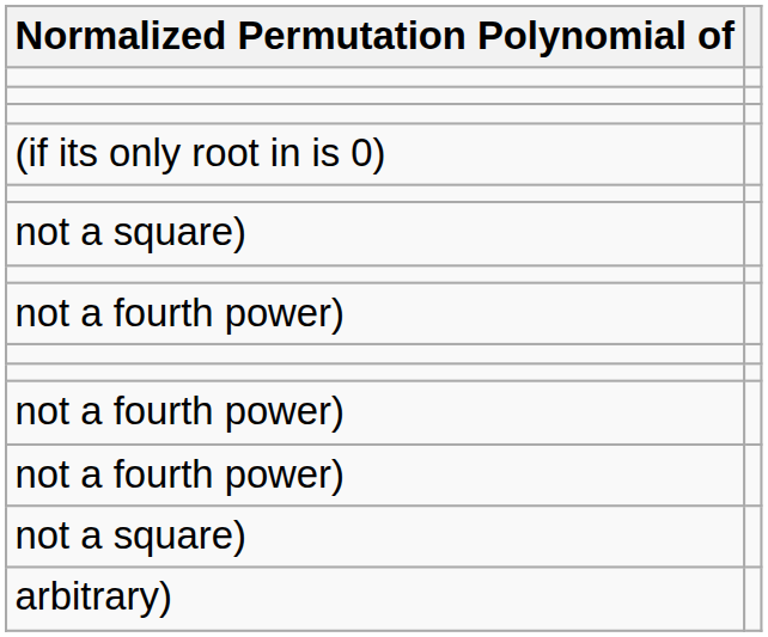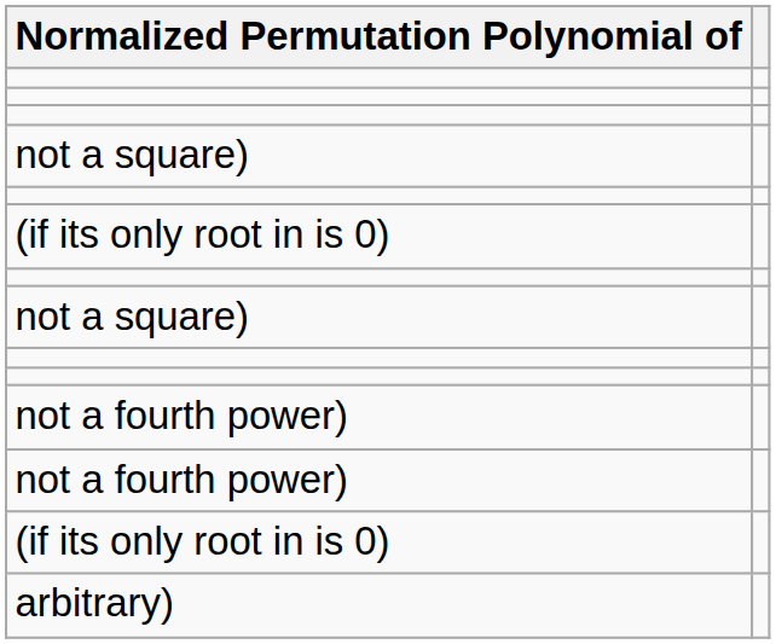row 5 | Normalized Permutation Polynomial of: (if its only root in is 0) -> not a square)
row 7 | Normalized Permutation Polynomial of: not a square) -> (if its only root in is 0)
row 9 | Normalized Permutation Polynomial of: not a fourth power) -> not a square)
row 14 | Normalized Permutation Polynomial of: not a square) -> (if its only root in is 0)
